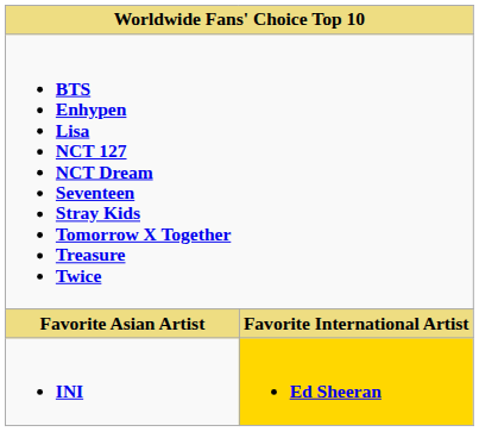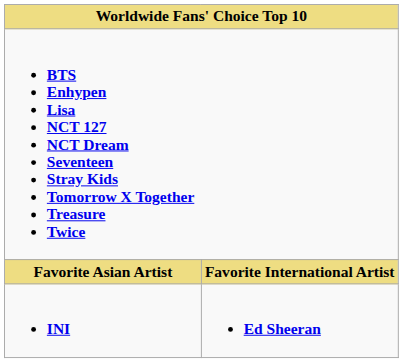INI | column 2: gold background -> no background
